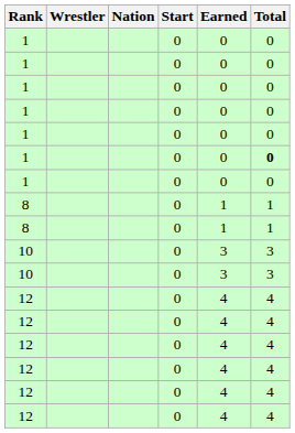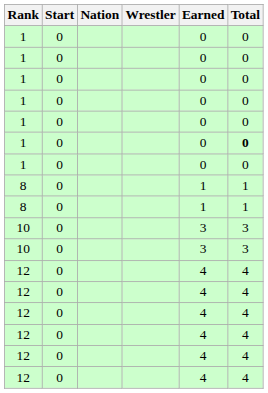columns swapped: Wrestler <-> Start
